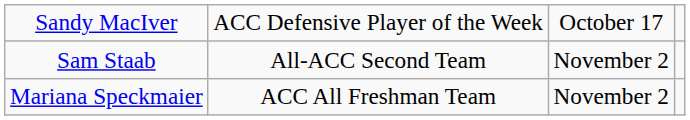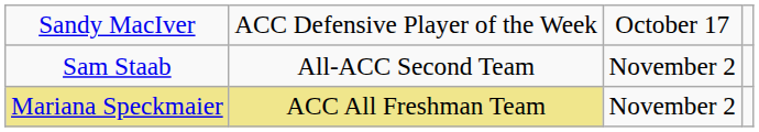row 3 | column 1: no background -> khaki background
row 3 | column 2: no background -> khaki background
